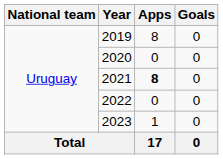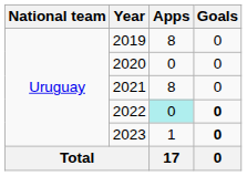2021 | Apps: bold -> normal
2022 | Apps: no background -> paleturquoise background
2022 | Goals: normal -> bold
2023 | Goals: normal -> bold
